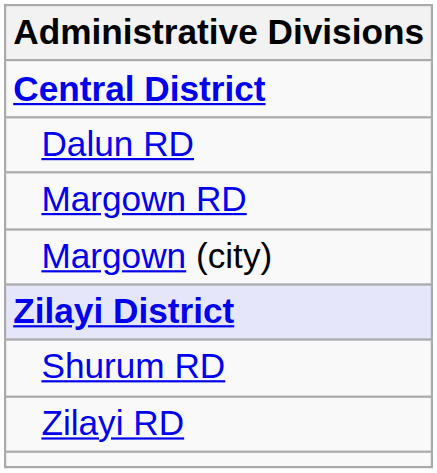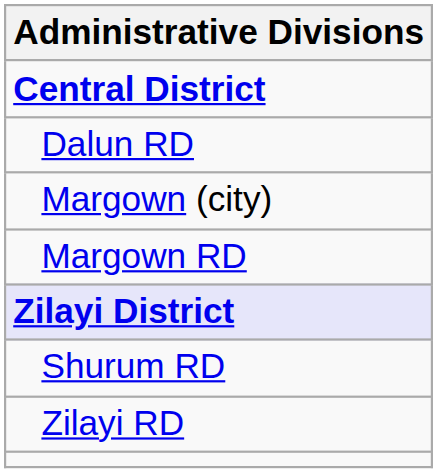row 4 | column 1: Margown RD -> Margown (city)
row 5 | column 1: Margown (city) -> Margown RD
